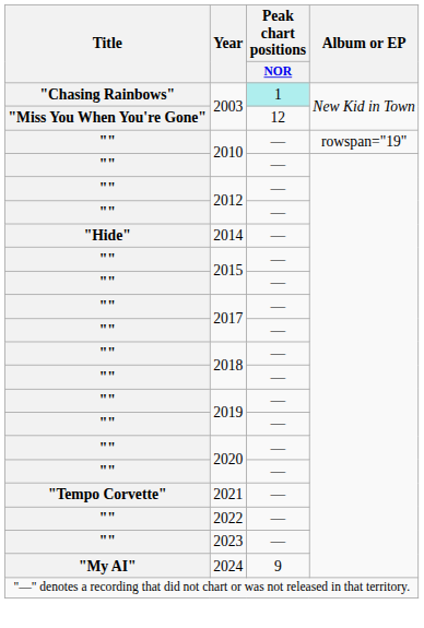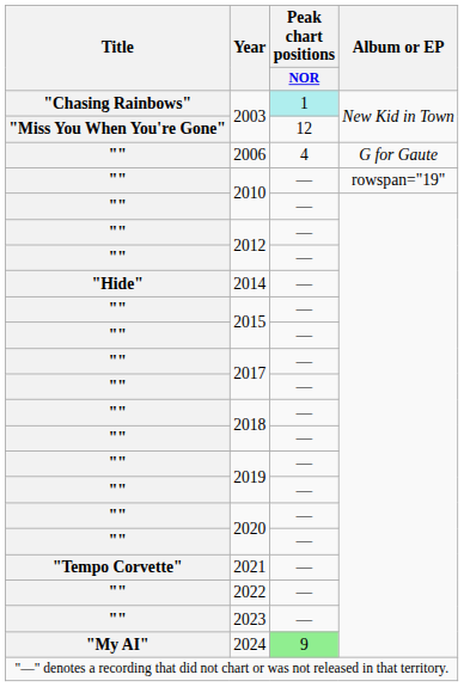+ row: "" | 2006 | 4 | G for Gaute
2024 | Peak chart positions / NOR: no background -> lightgreen background
